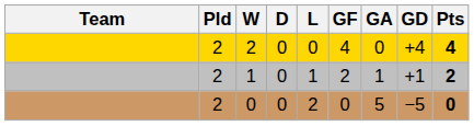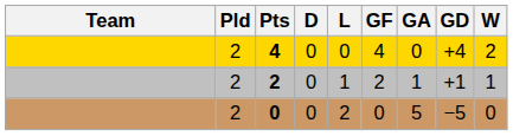columns swapped: W <-> Pts
